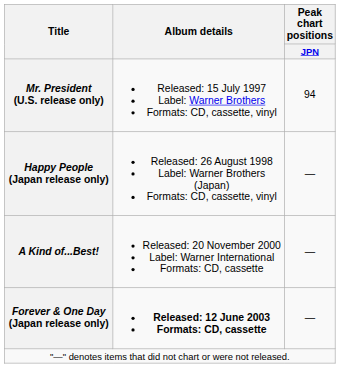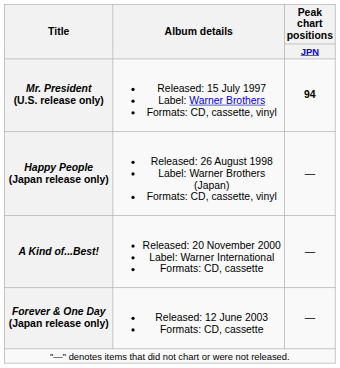Mr. President (U.S. release only) | Peak chart positions / JPN: normal -> bold
Forever & One Day (Japan release only) | Album details: bold -> normal
